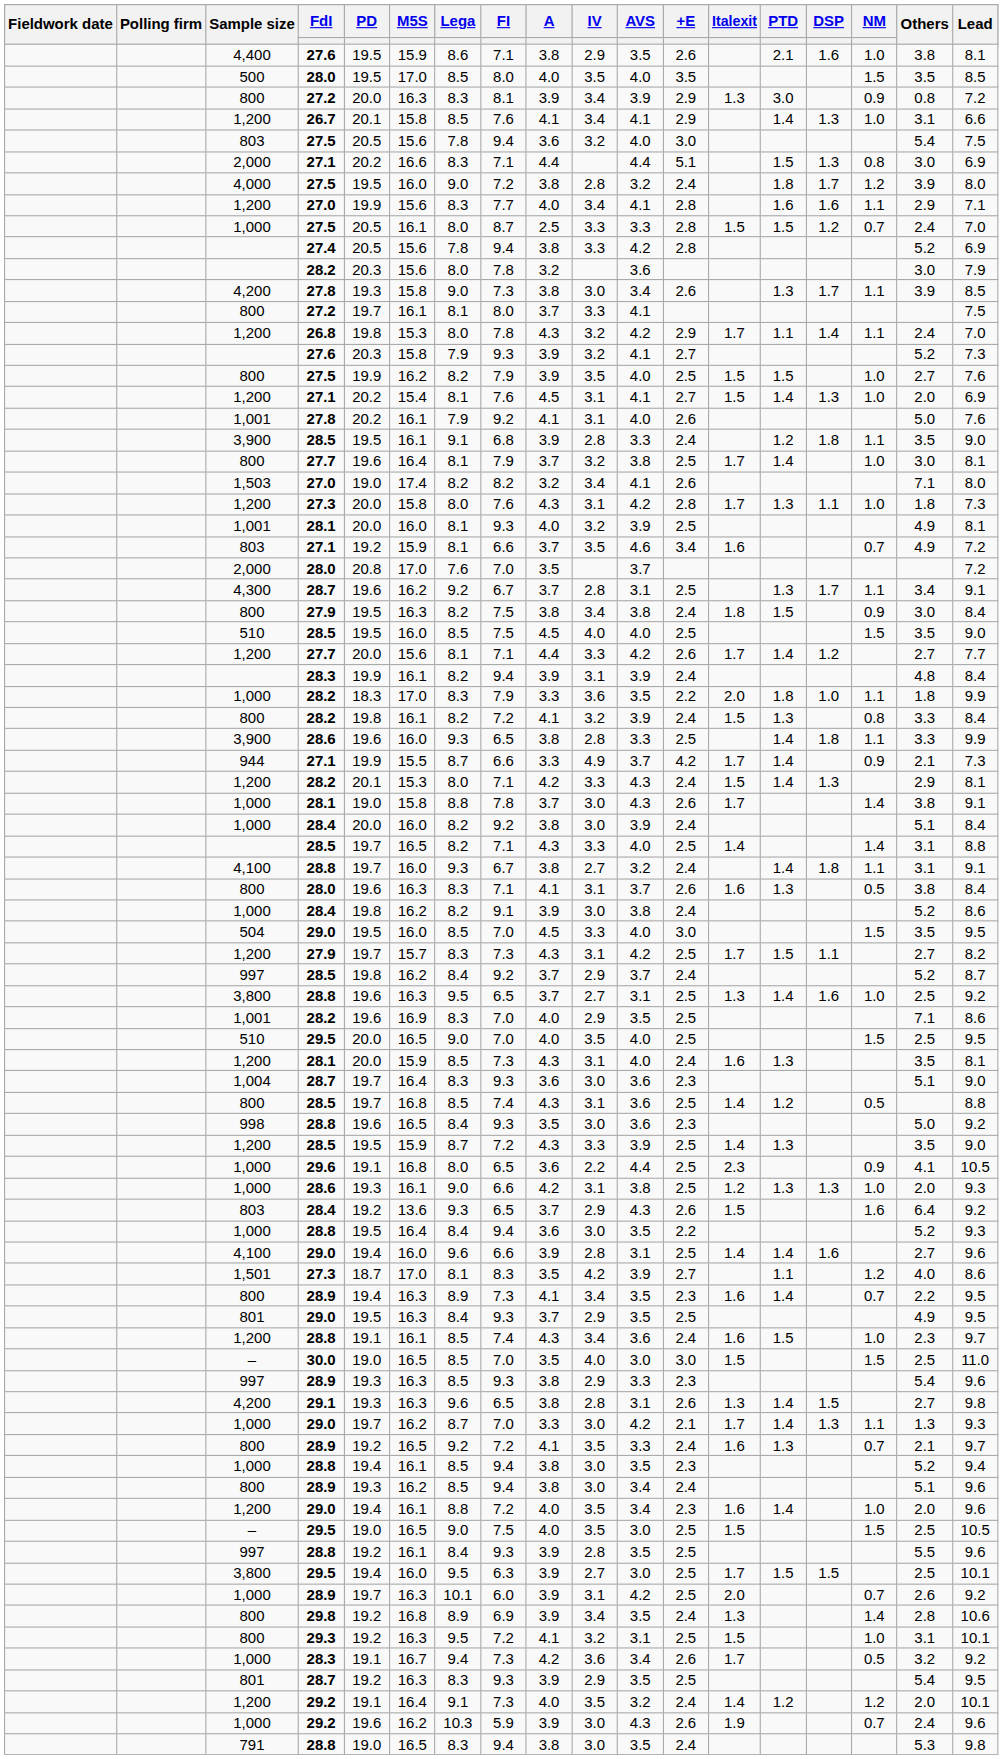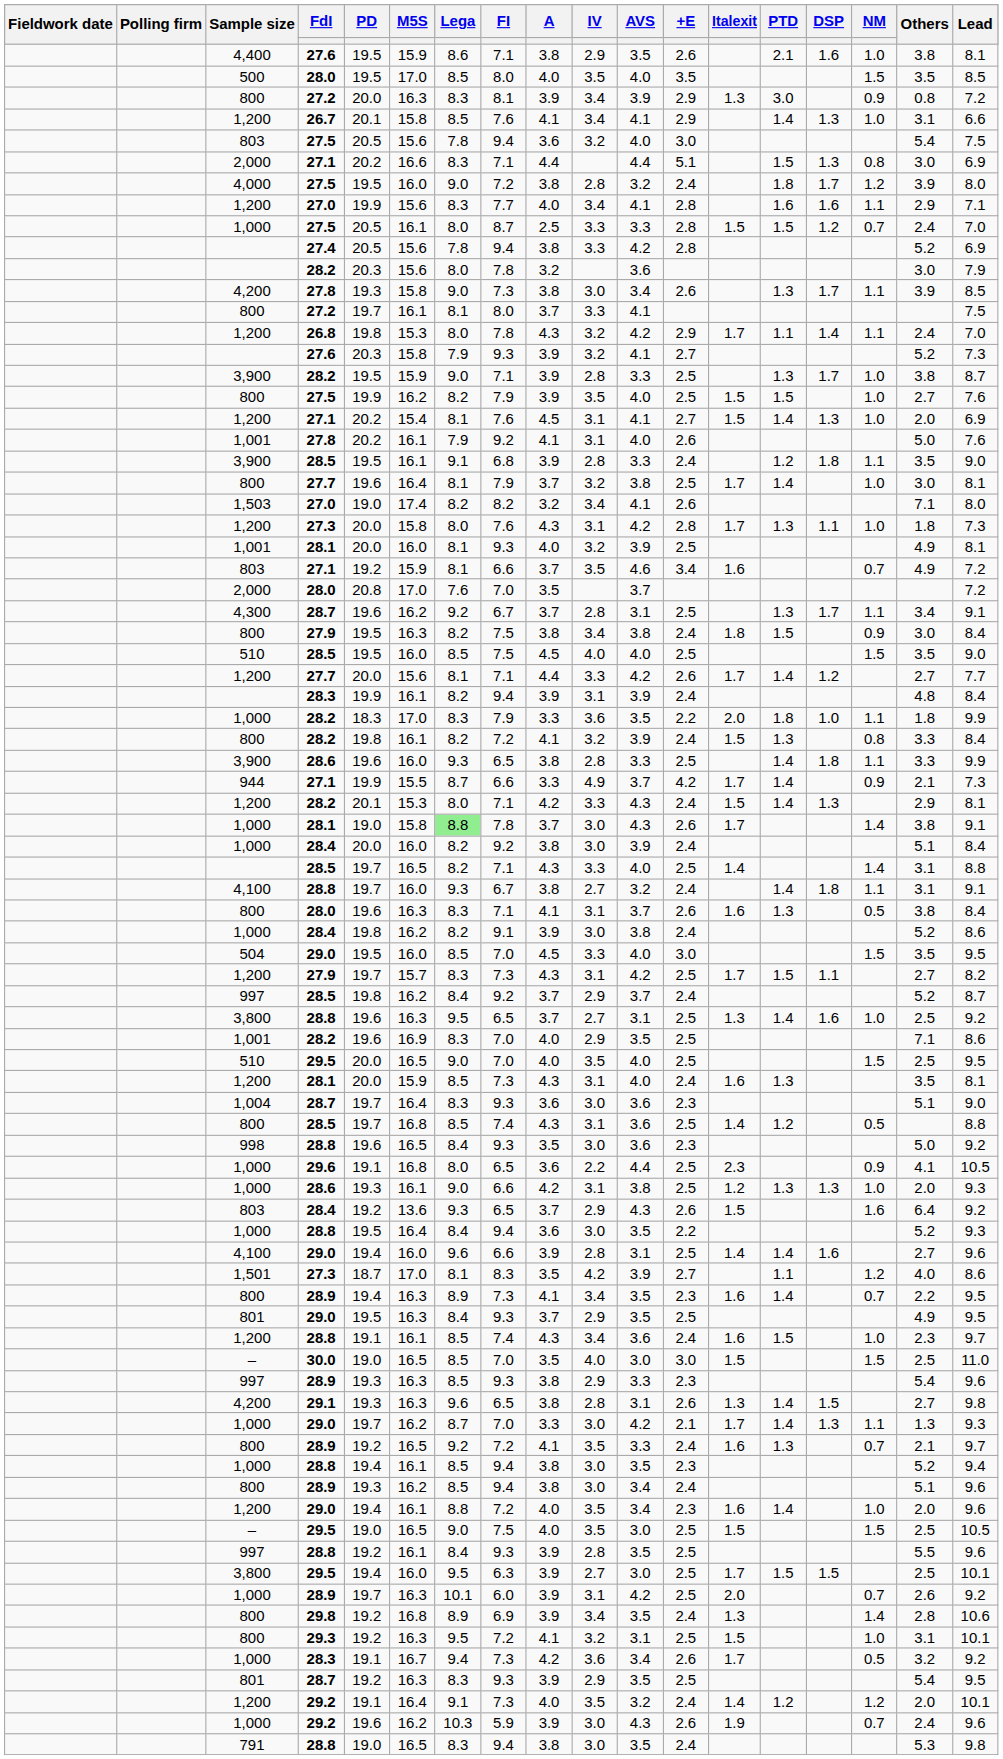+ row: 3,900 | 28.2 | 19.5 | 15.9 | 9.0 | 7.1 | 3.9 | 2.8 | 3.3 | 2.5 | 1.3 | 1.7 | 1.0 | 3.8 | 8.7
1,000 / 28.1 | Lega: no background -> lightgreen background
- row: 1,200 | 28.5 | 19.5 | 15.9 | 8.7 | 7.2 | 4.3 | 3.3 | 3.9 | 2.5 | 1.4 | 1.3 | 3.5 | 9.0
